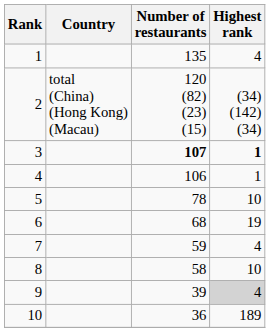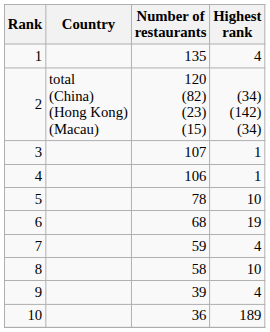3 | Number of restaurants: bold -> normal
3 | Highest rank: bold -> normal
9 | Highest rank: lightgrey background -> no background
